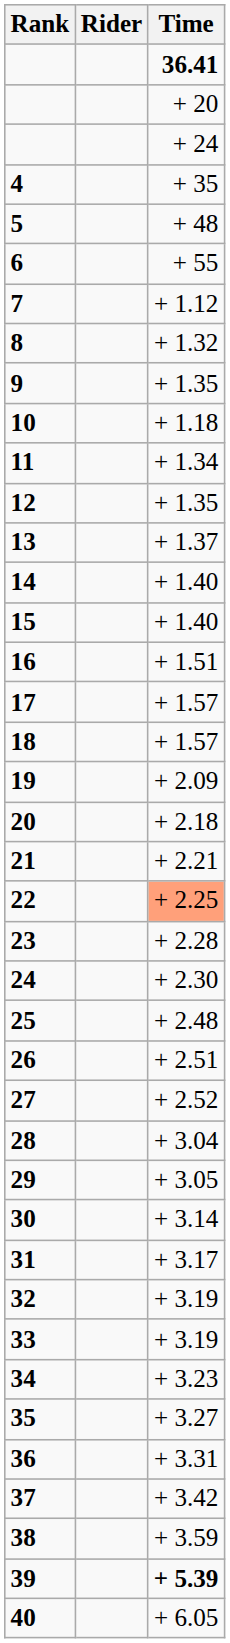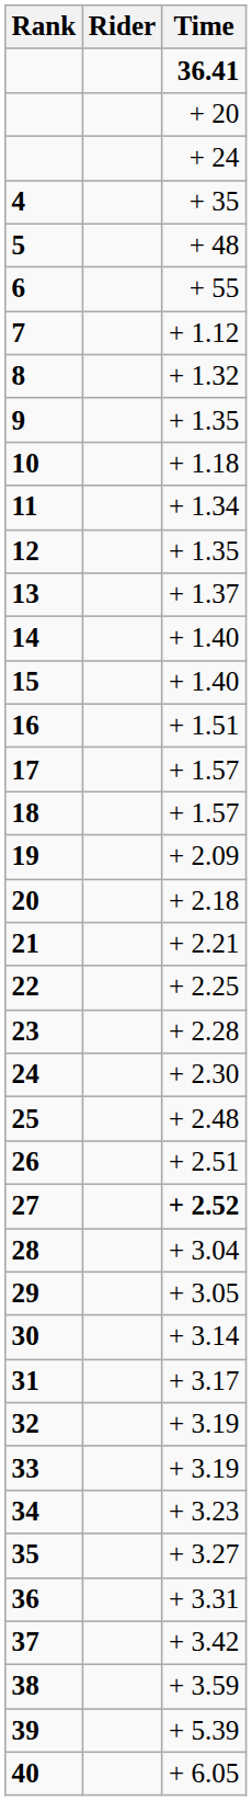22 | Time: lightsalmon background -> no background
27 | Time: normal -> bold
39 | Time: bold -> normal
